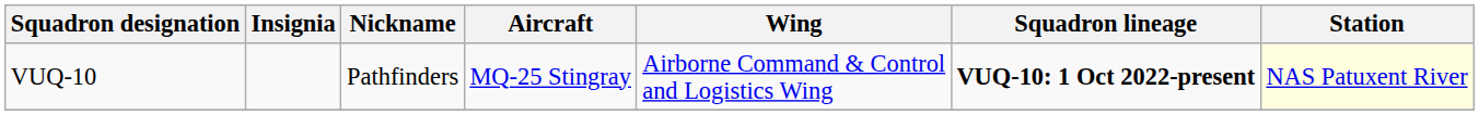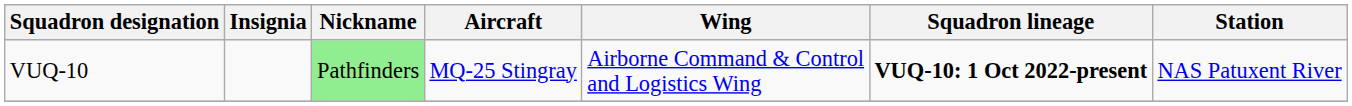VUQ-10 | Nickname: no background -> lightgreen background
VUQ-10 | Station: lightyellow background -> no background
